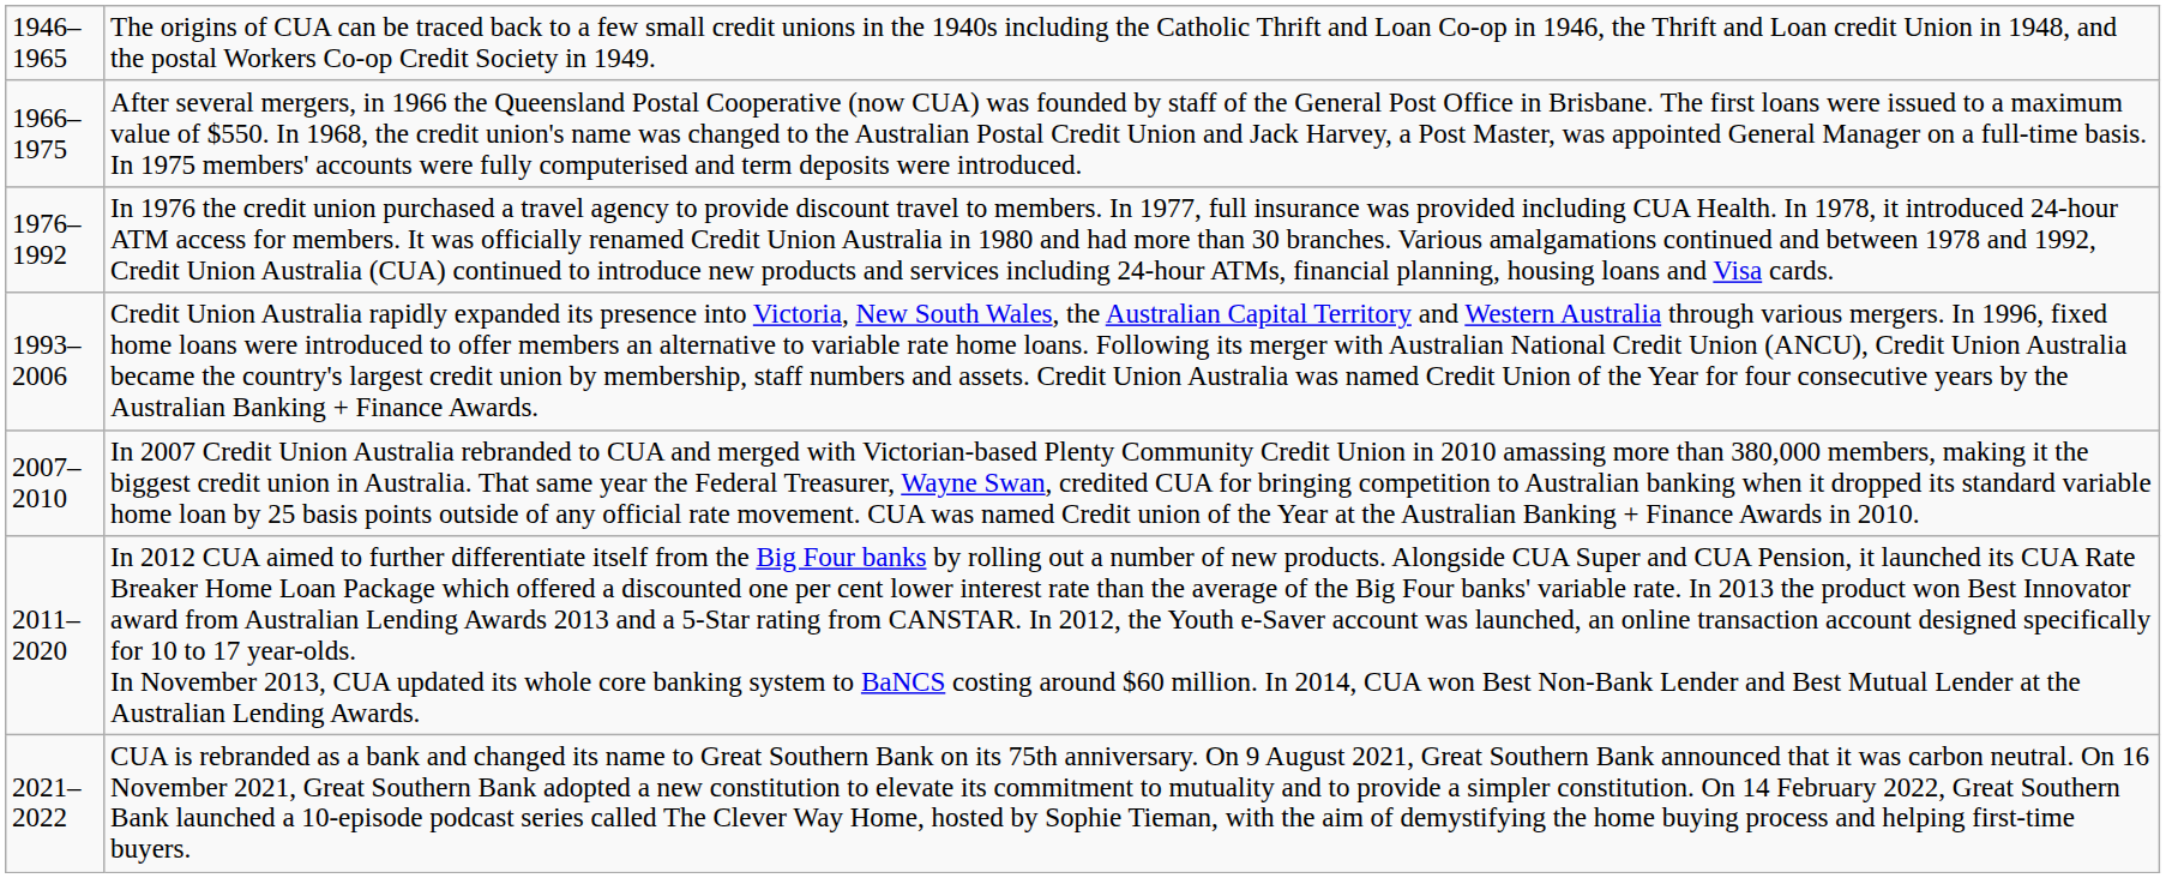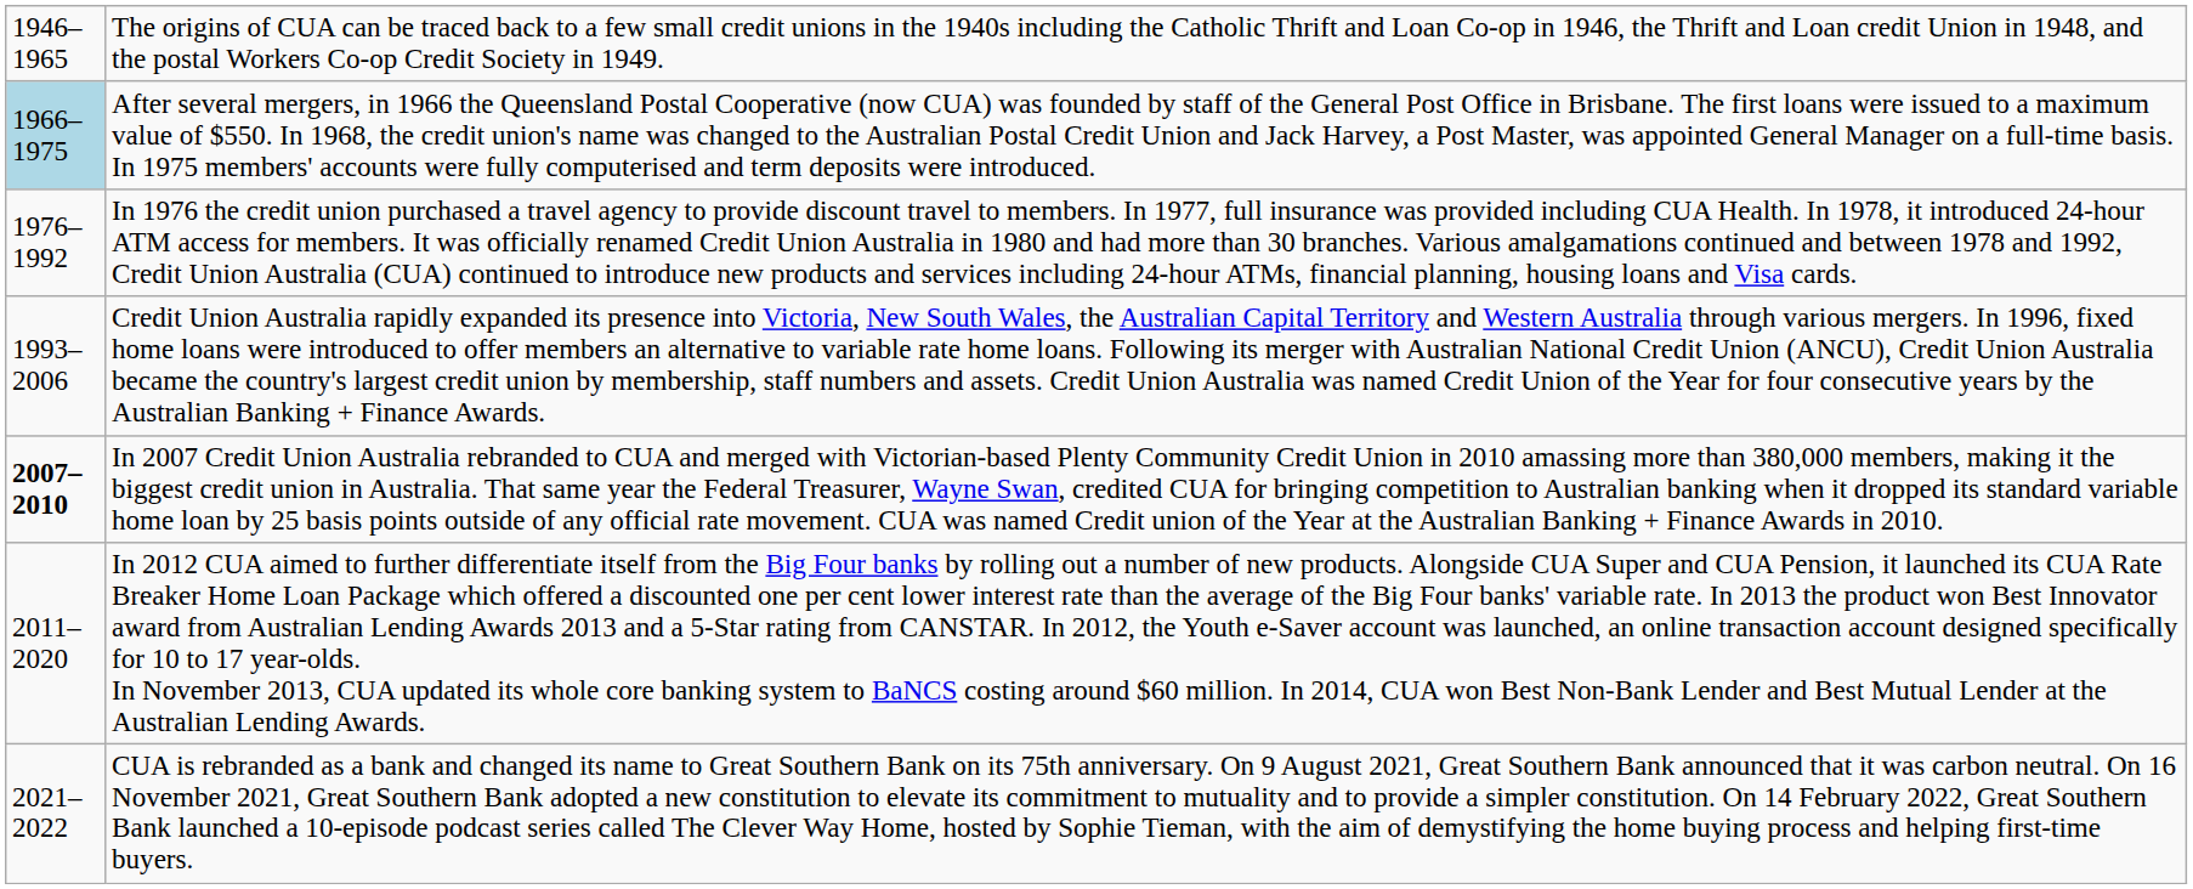row 2 | column 1: no background -> lightblue background
row 5 | column 1: normal -> bold
